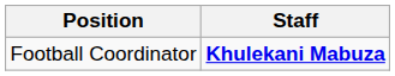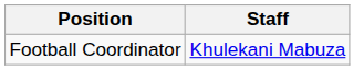Football Coordinator | Staff: bold -> normal
